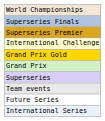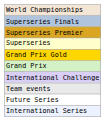row 4 | column 1: International Challenge -> Superseries
row 7 | column 1: Superseries -> International Challenge
